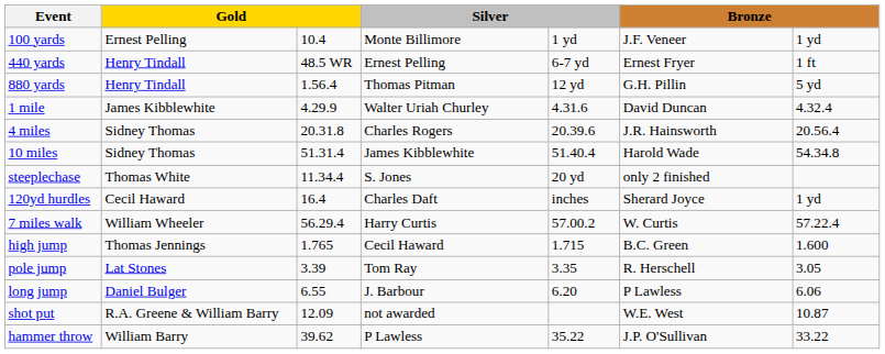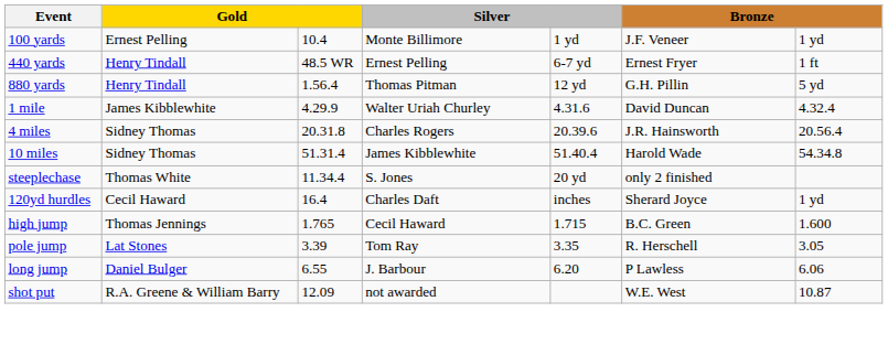- row: 7 miles walk | William Wheeler | 56.29.4 | Harry Curtis | 57.00.2 | W. Curtis | 57.22.4
- row: hammer throw | William Barry | 39.62 | P Lawless | 35.22 | J.P. O'Sullivan | 33.22
